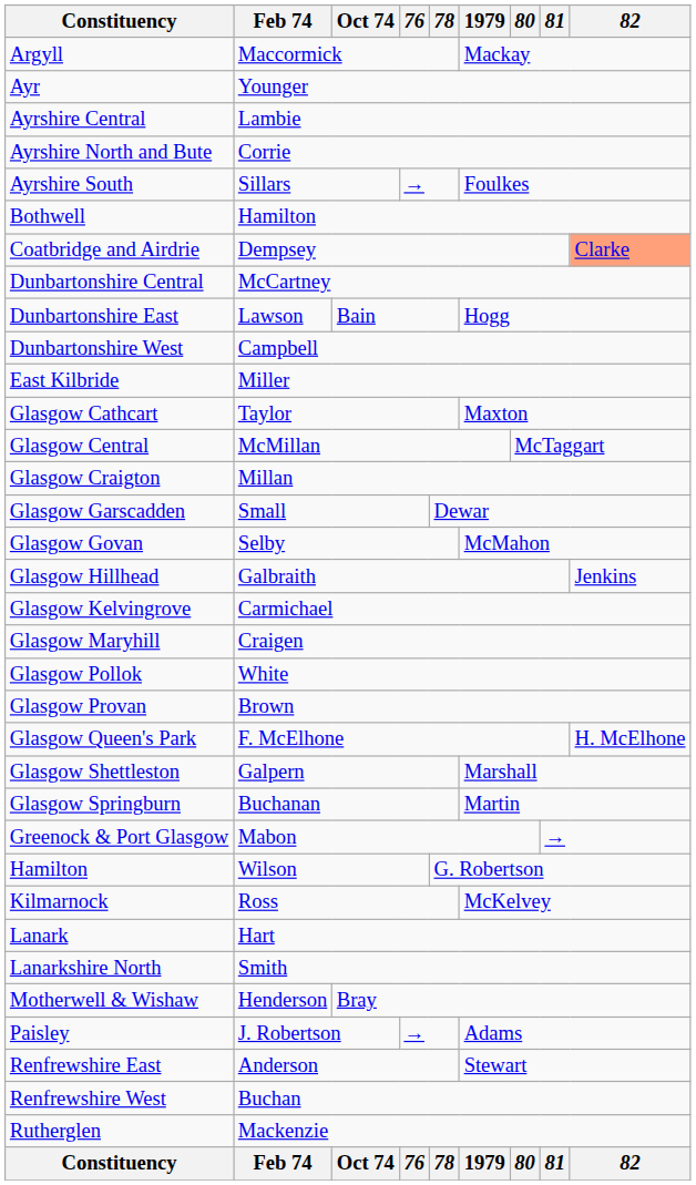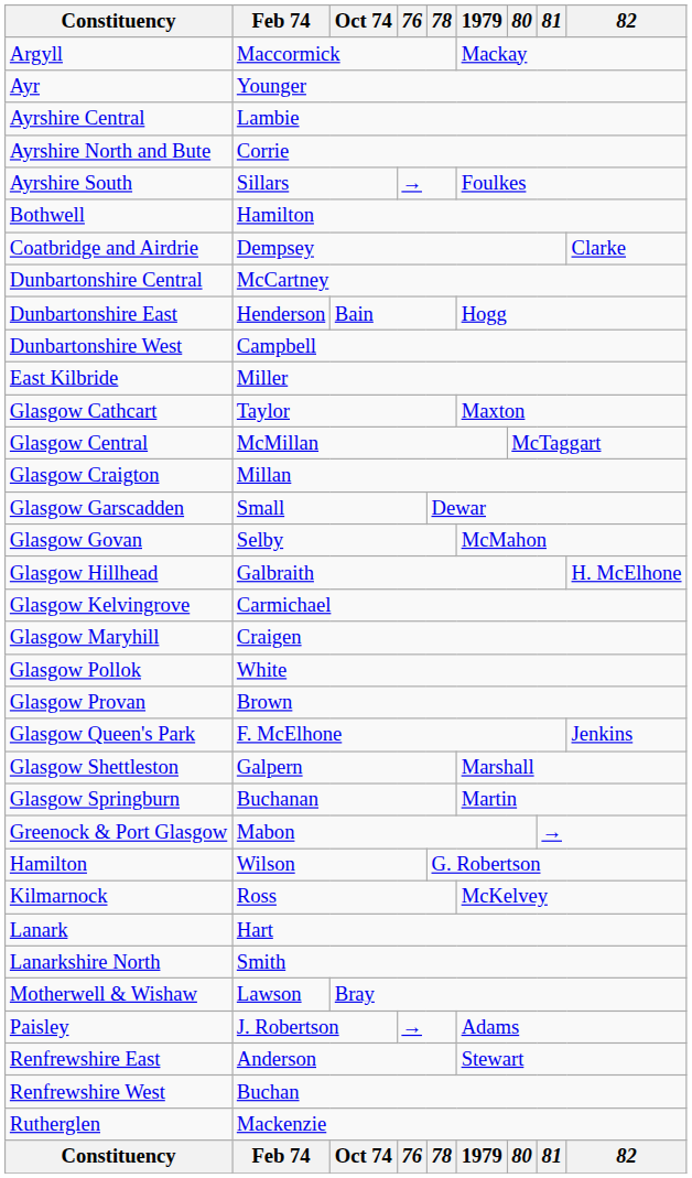Coatbridge and Airdrie | 82: lightsalmon background -> no background
Dunbartonshire East | Feb 74: Lawson -> Henderson
Glasgow Hillhead | 82: Jenkins -> H. McElhone
Glasgow Queen's Park | 82: H. McElhone -> Jenkins
Motherwell & Wishaw | Feb 74: Henderson -> Lawson
